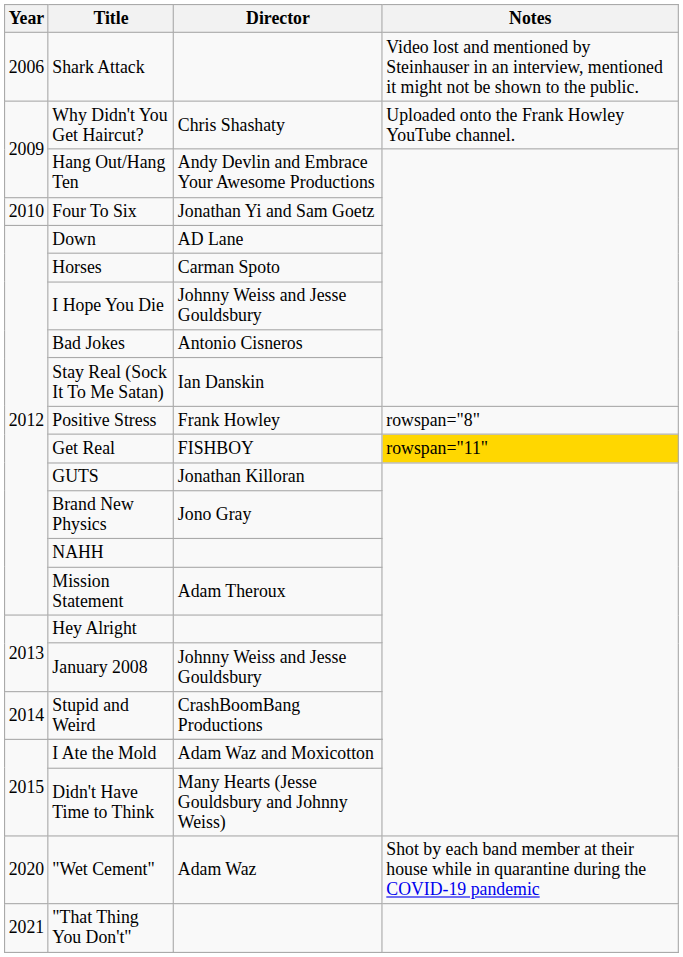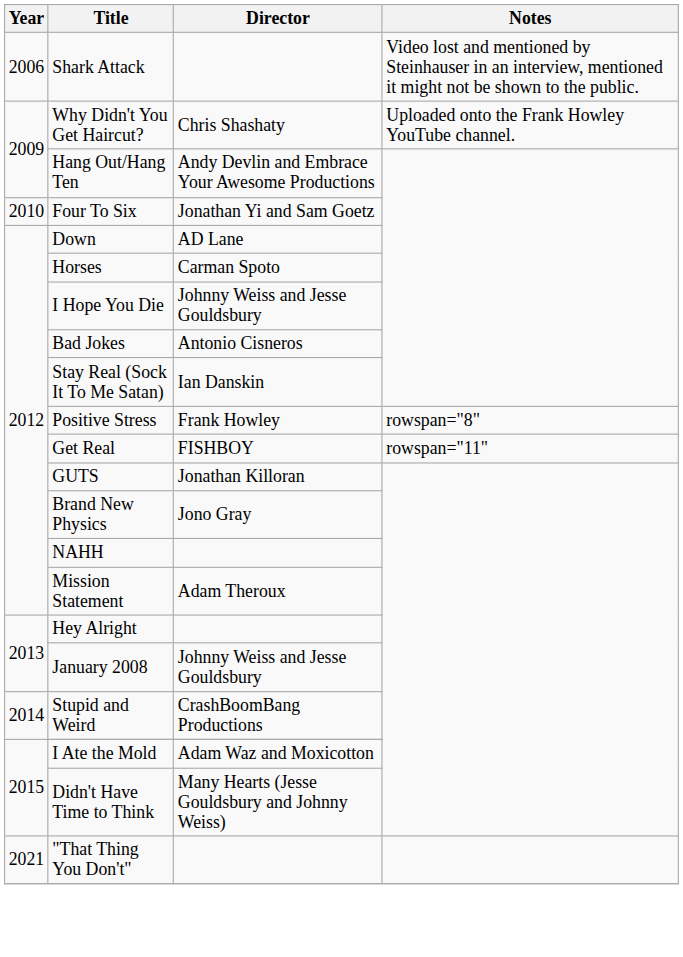Get Real | Notes: gold background -> no background
- row: 2020 | "Wet Cement" | Adam Waz | Shot by each band member at their house while in quarantine during the COVID-19 pandemic
